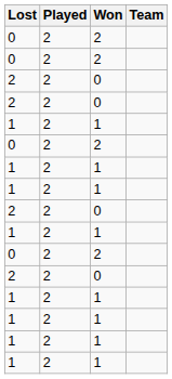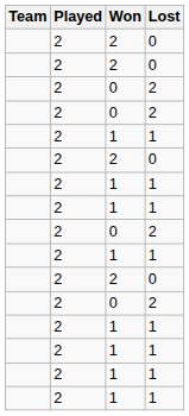columns swapped: Team <-> Lost
